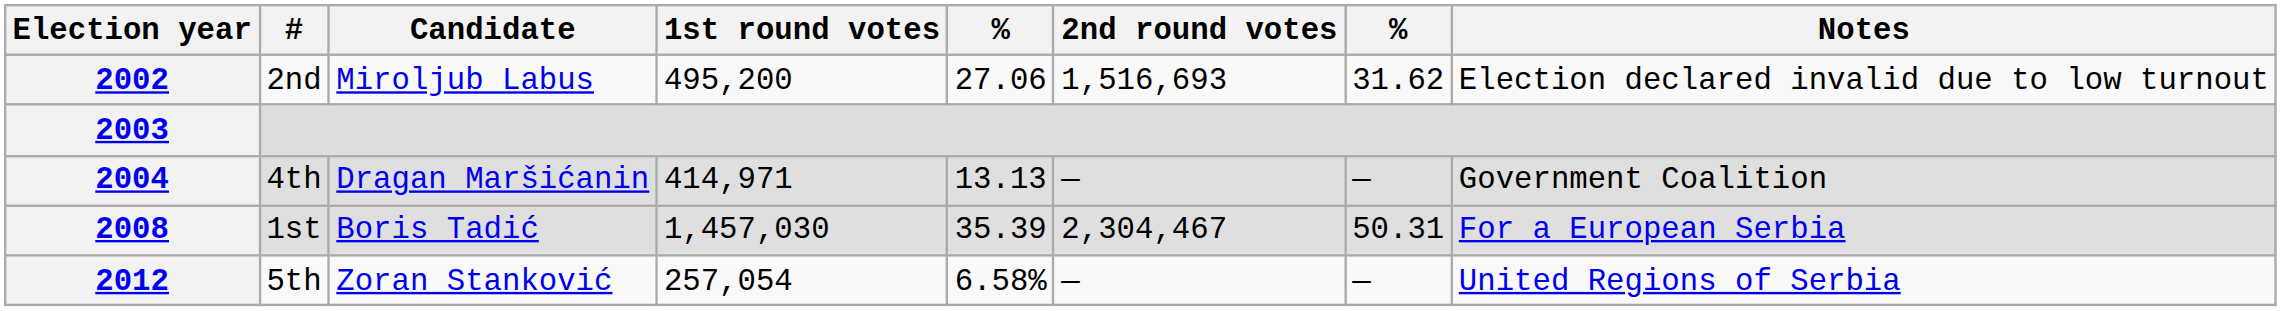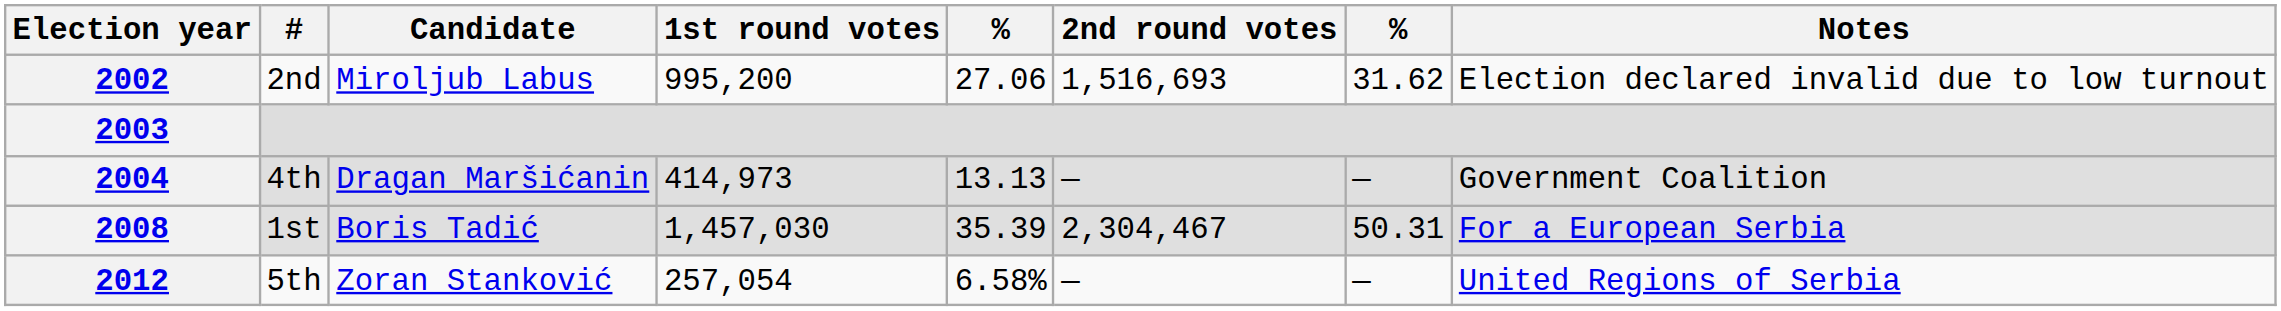2002 | 1st round votes: 495,200 -> 995,200
2004 | 1st round votes: 414,971 -> 414,973
